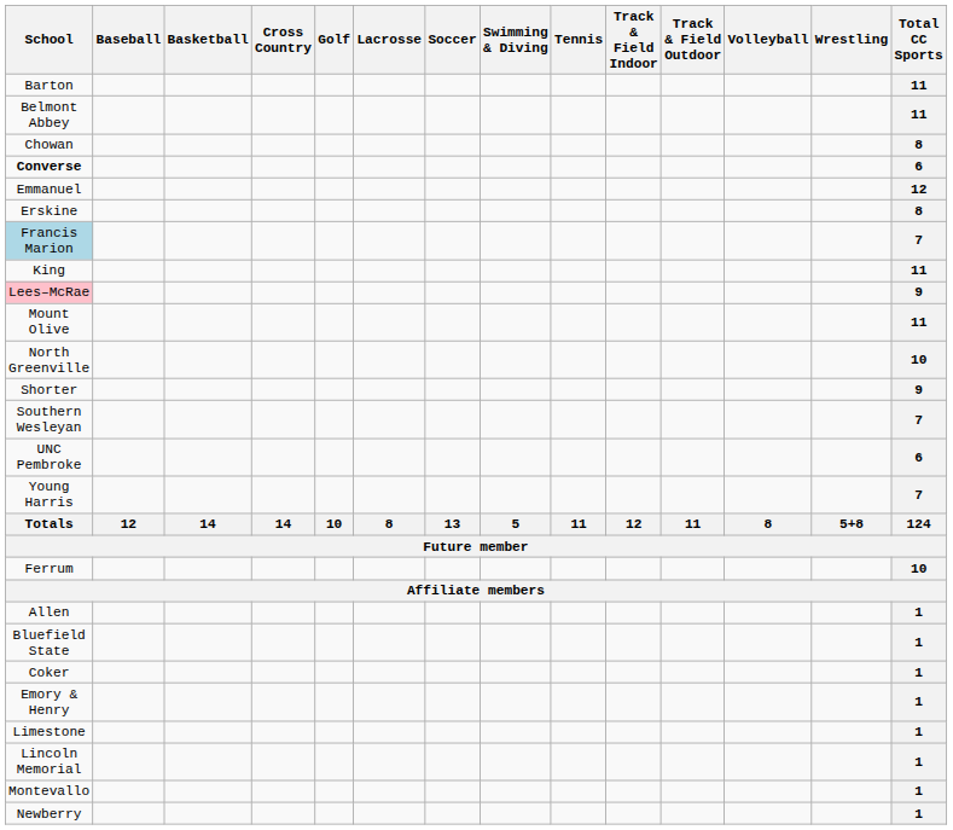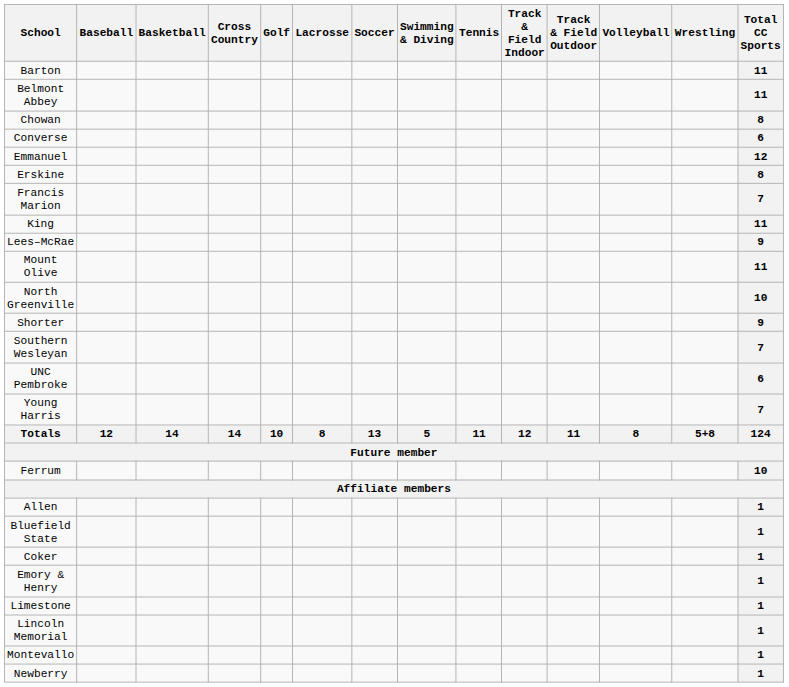Converse | School: bold -> normal
Francis Marion | School: lightblue background -> no background
Lees–McRae | School: pink background -> no background
